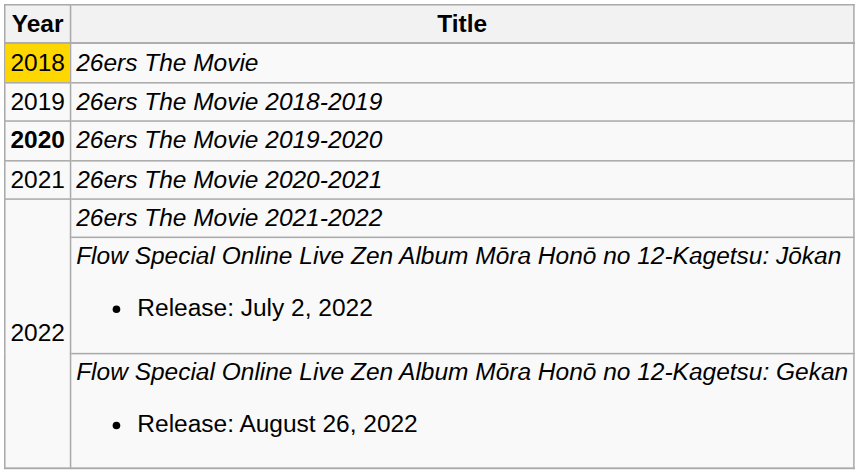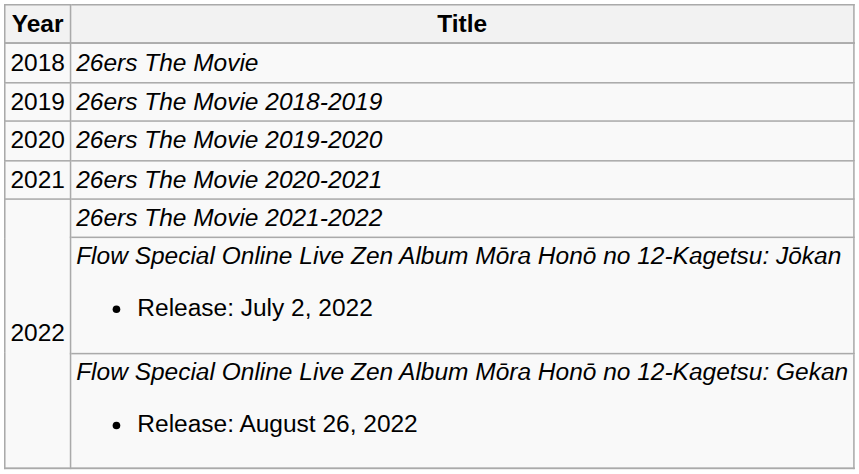26ers The Movie | Year: gold background -> no background
26ers The Movie 2019-2020 | Year: bold -> normal
